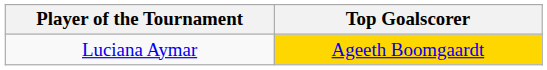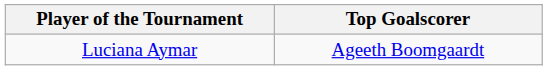Luciana Aymar | Top Goalscorer: gold background -> no background
